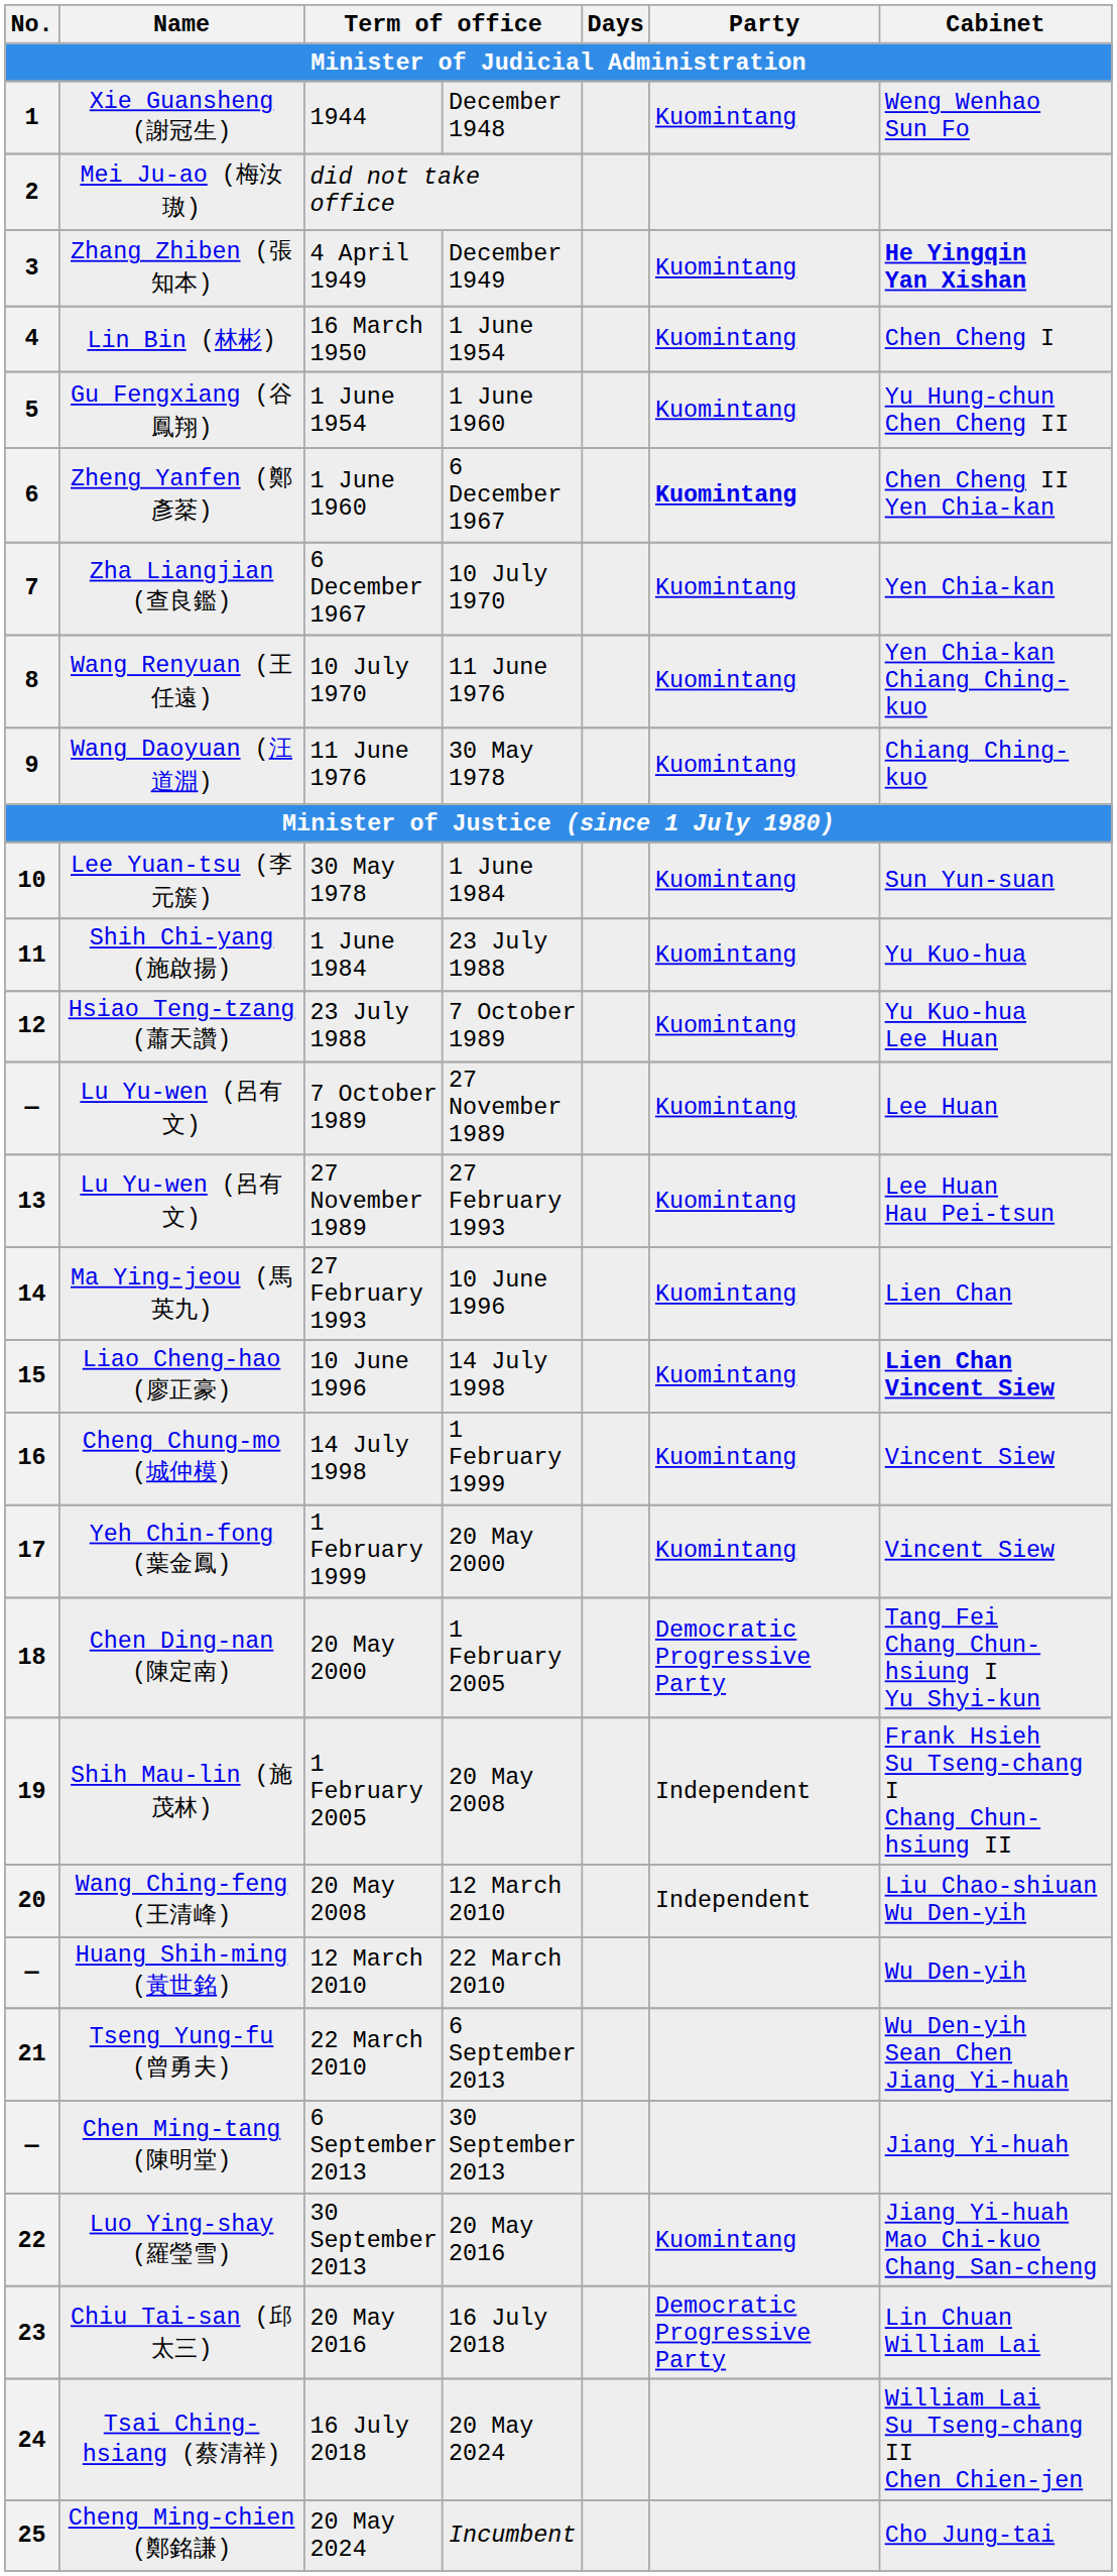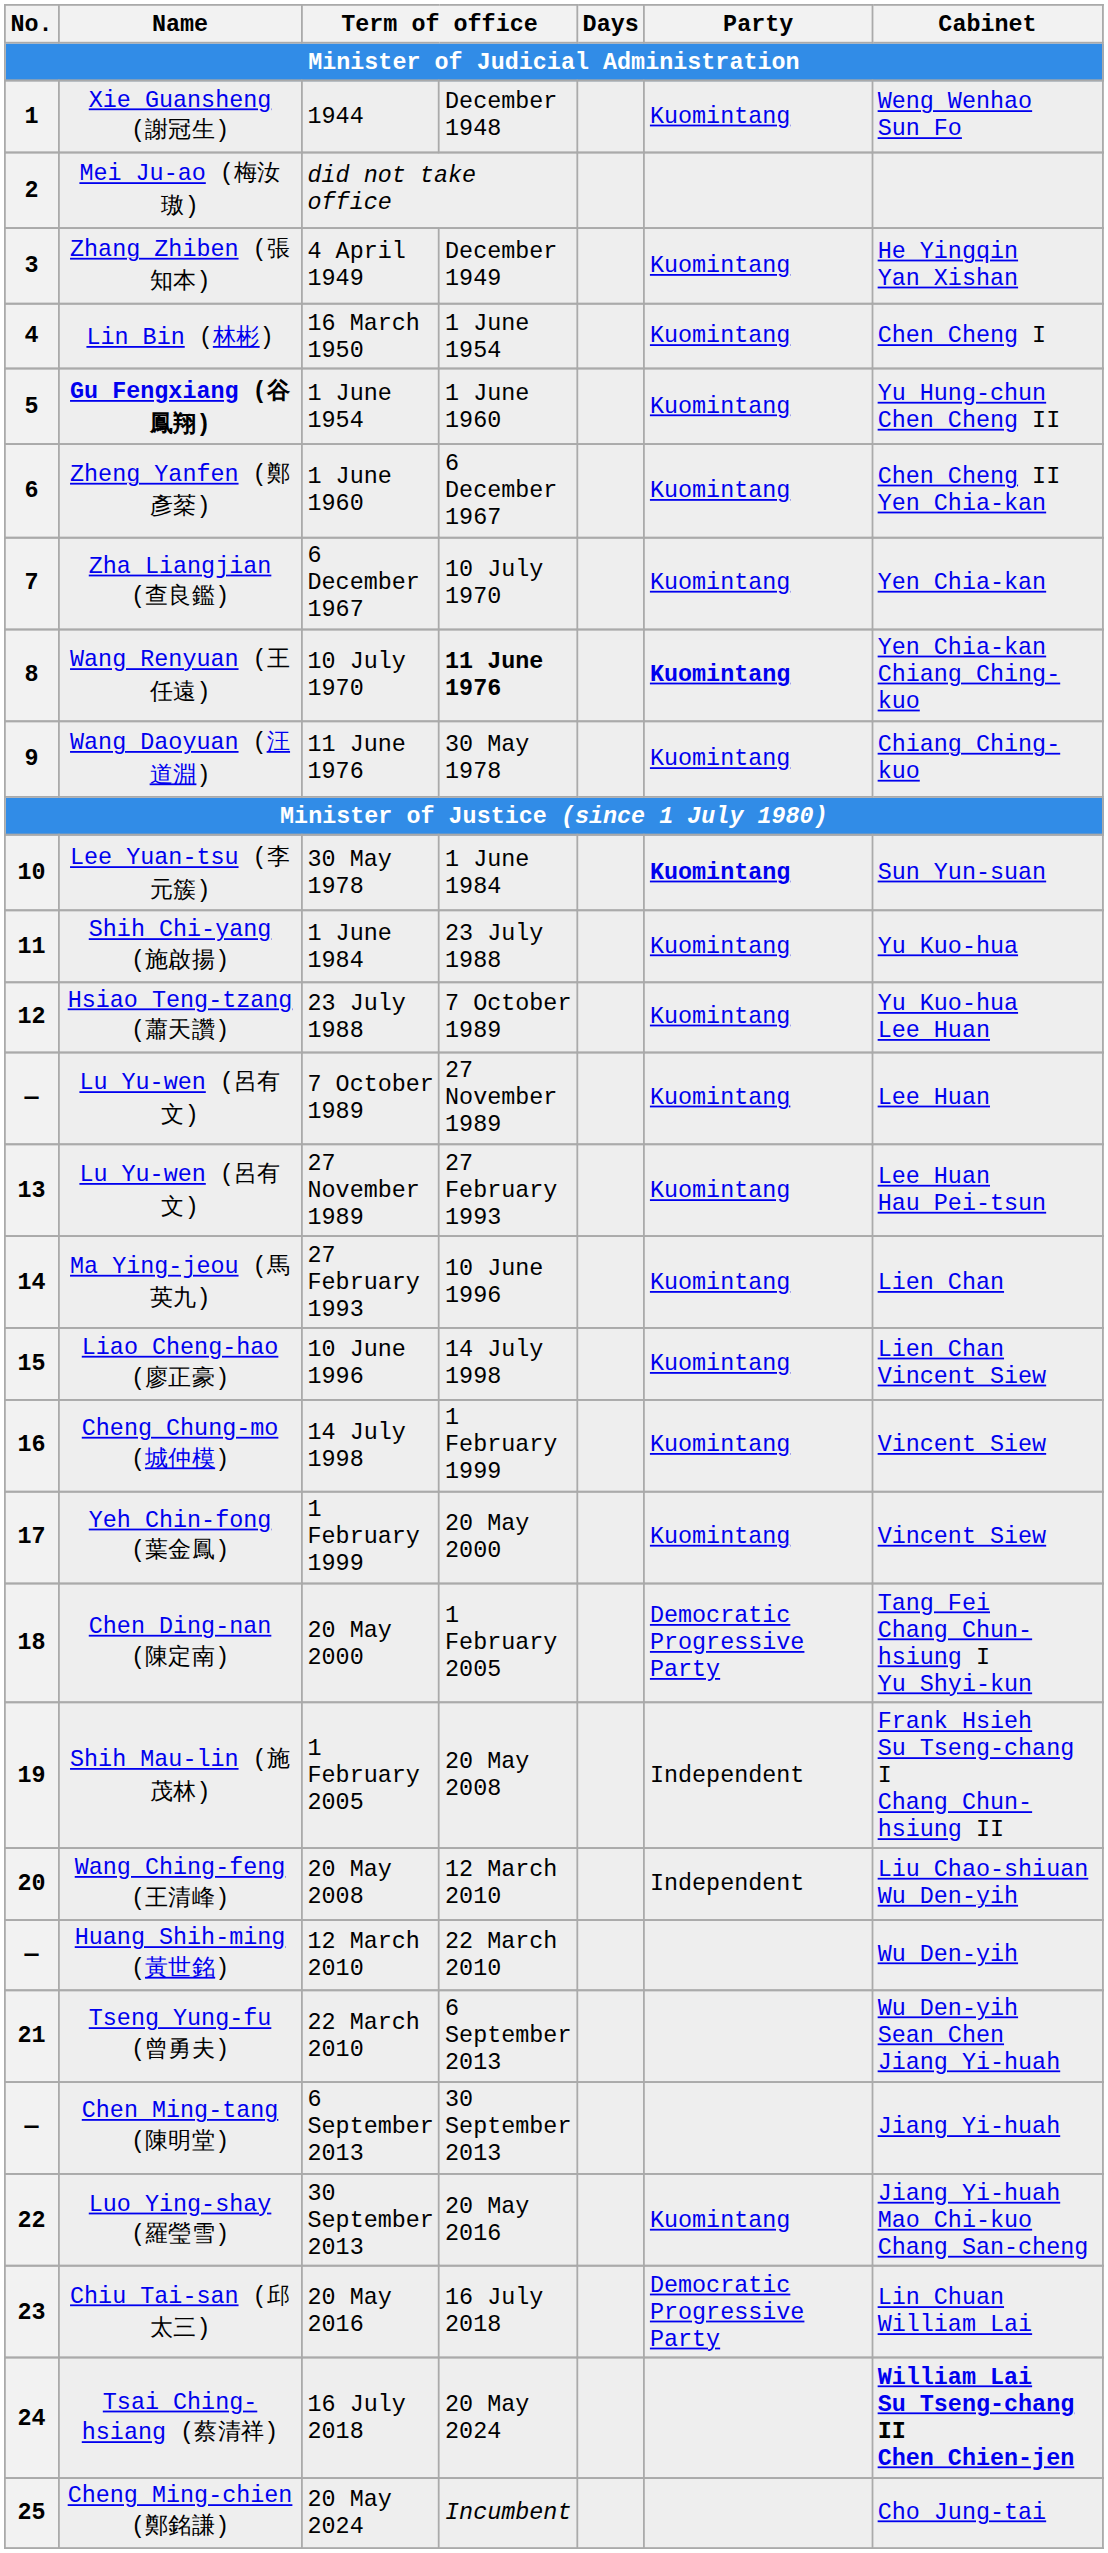3 | Cabinet: bold -> normal
5 | Name: normal -> bold
6 | Party: bold -> normal
8 | column 4: normal -> bold
8 | Party: normal -> bold
10 | Party: normal -> bold
15 | Cabinet: bold -> normal
24 | Cabinet: normal -> bold
